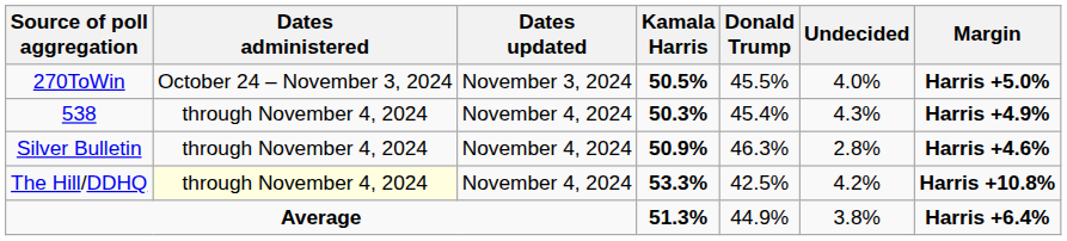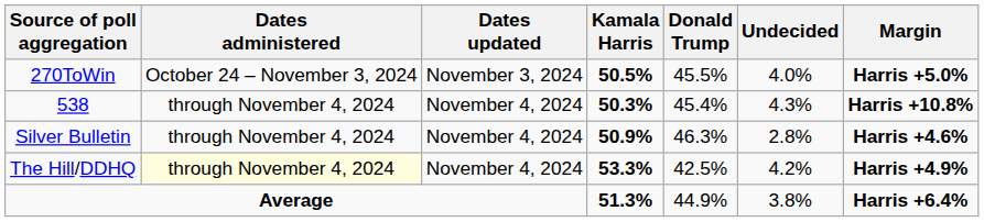538 | Margin: Harris +4.9% -> Harris +10.8%
The Hill/DDHQ | Margin: Harris +10.8% -> Harris +4.9%
